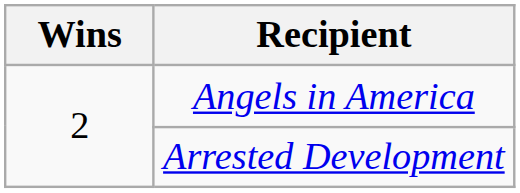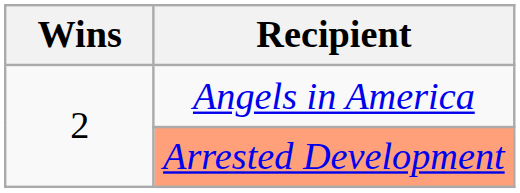Arrested Development | Recipient: no background -> lightsalmon background
